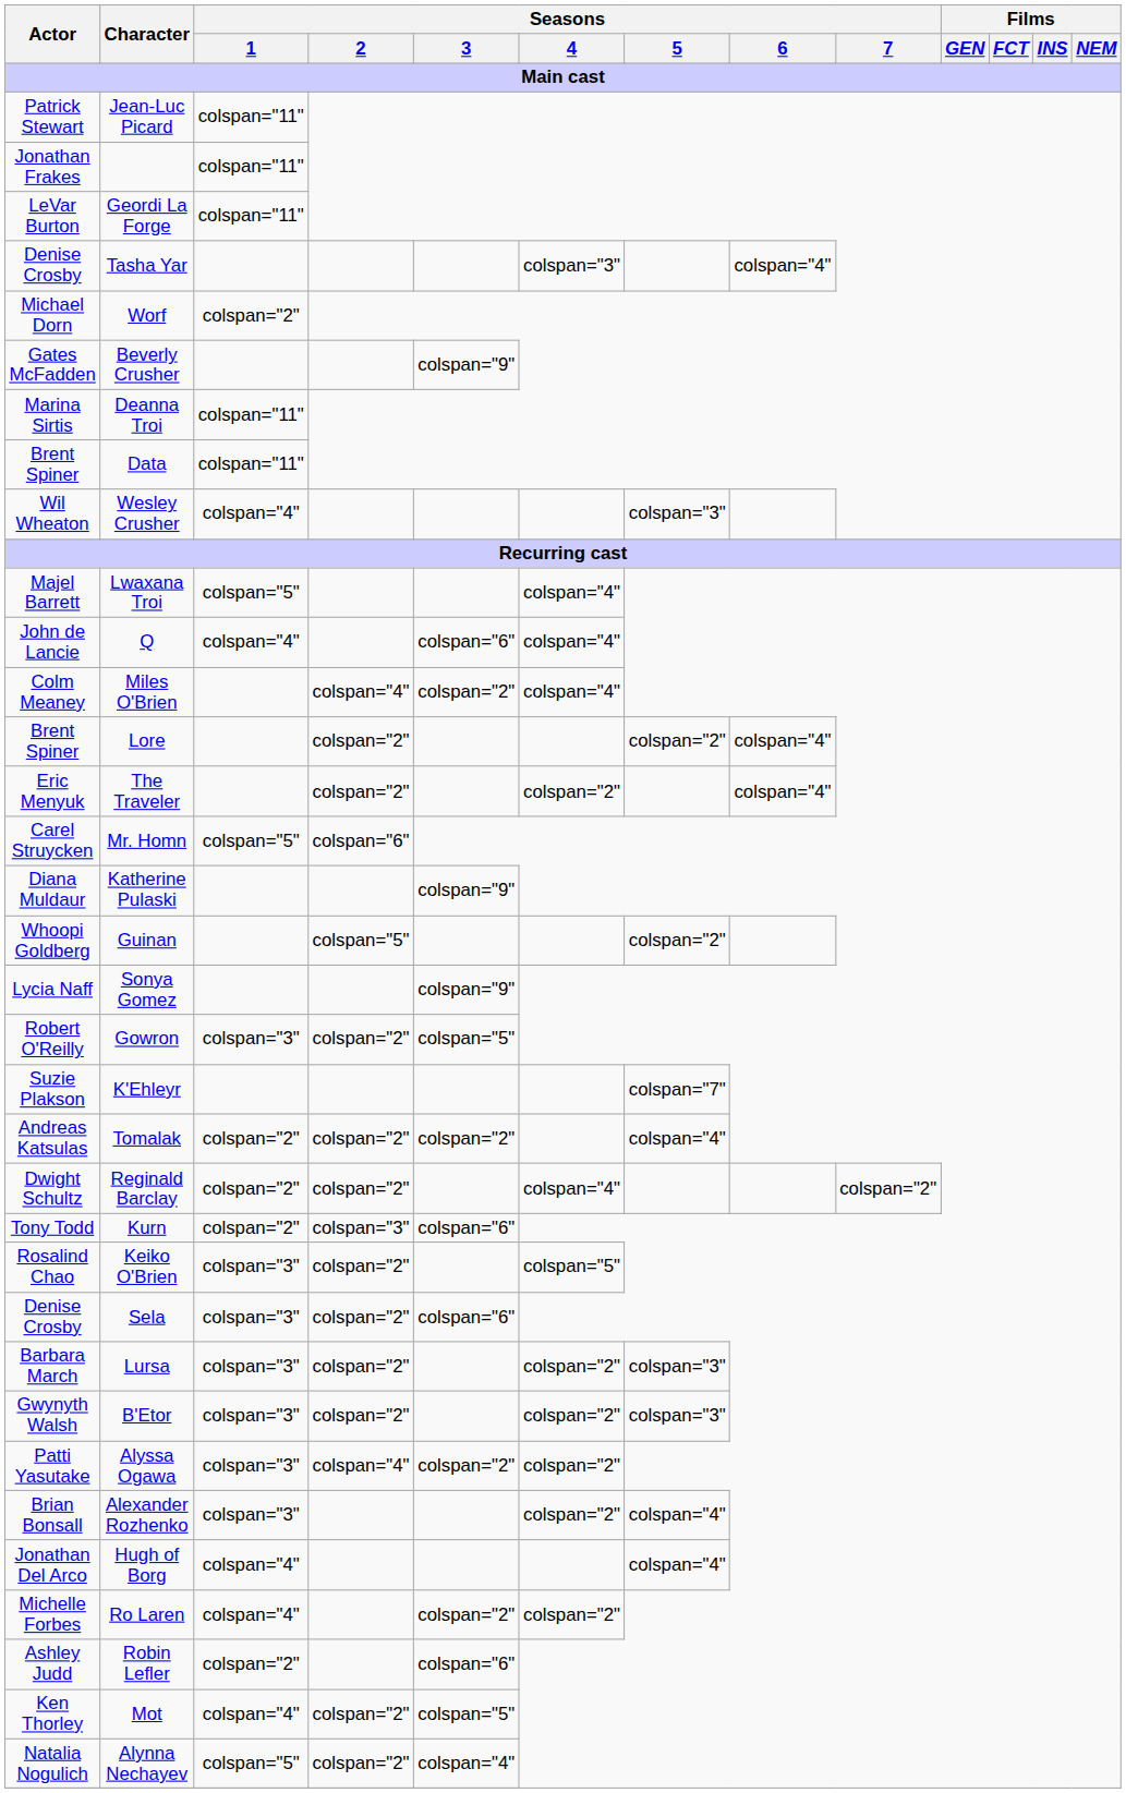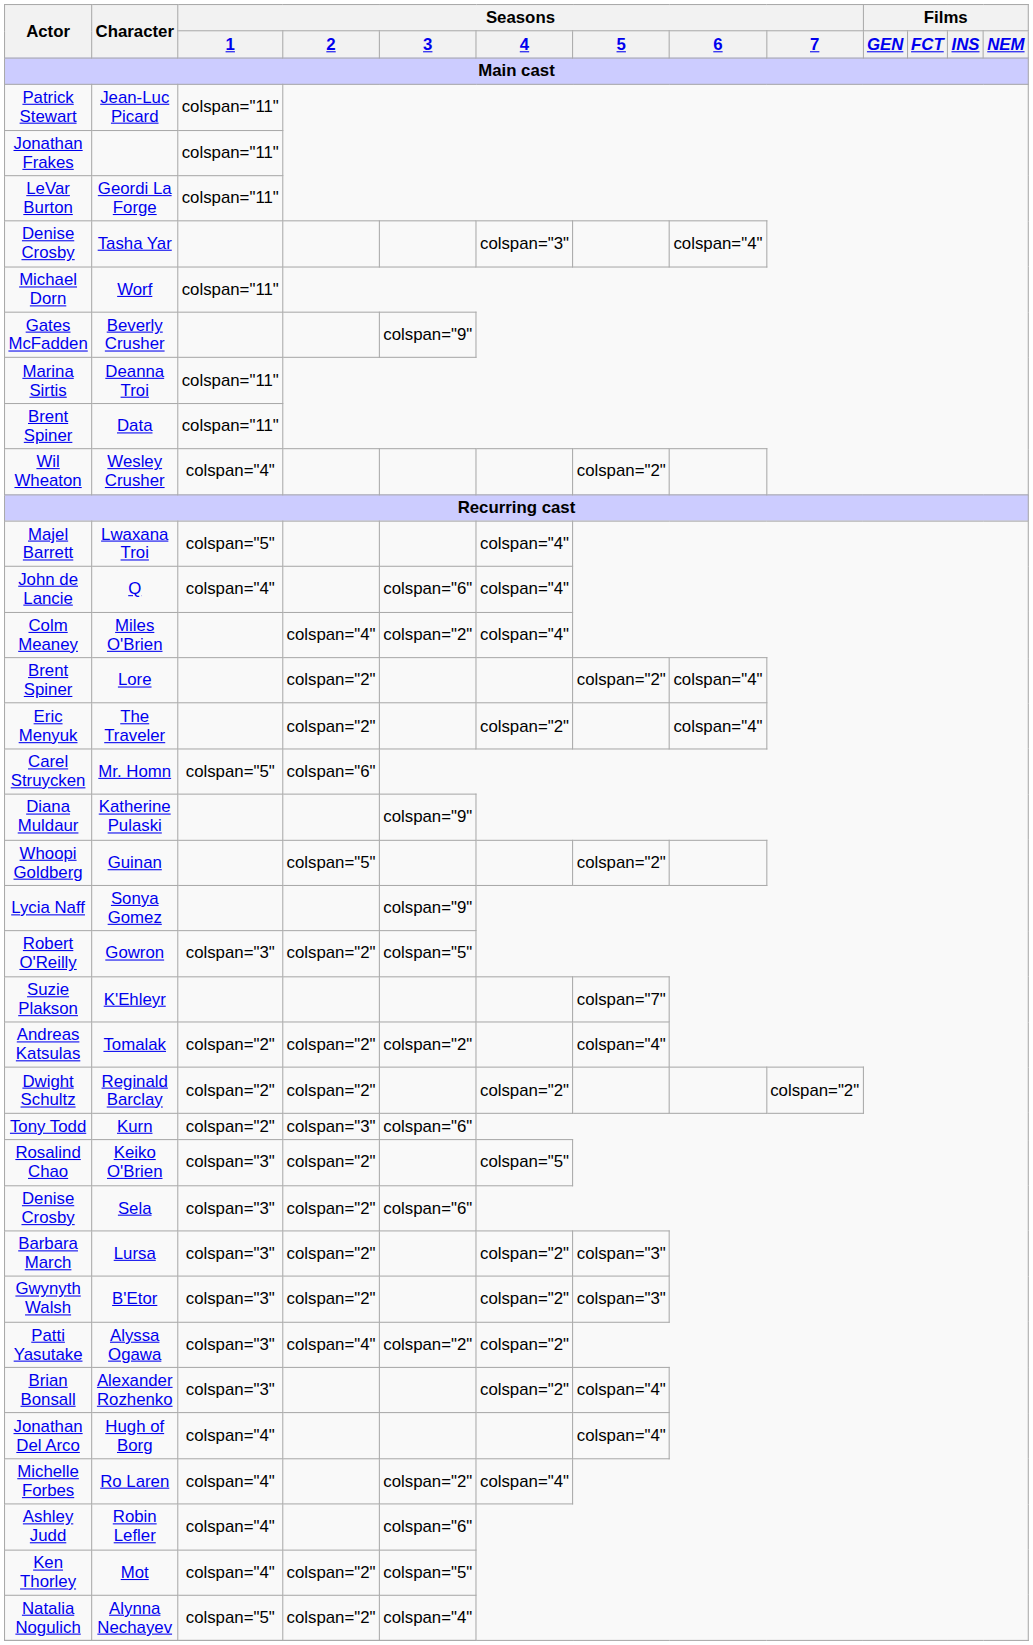Worf | Seasons / 1: colspan="2" -> colspan="11"
Wesley Crusher | Seasons / 5: colspan="3" -> colspan="2"
Reginald Barclay | Seasons / 4: colspan="4" -> colspan="2"
Ro Laren | Seasons / 4: colspan="2" -> colspan="4"
Robin Lefler | Seasons / 1: colspan="2" -> colspan="4"
